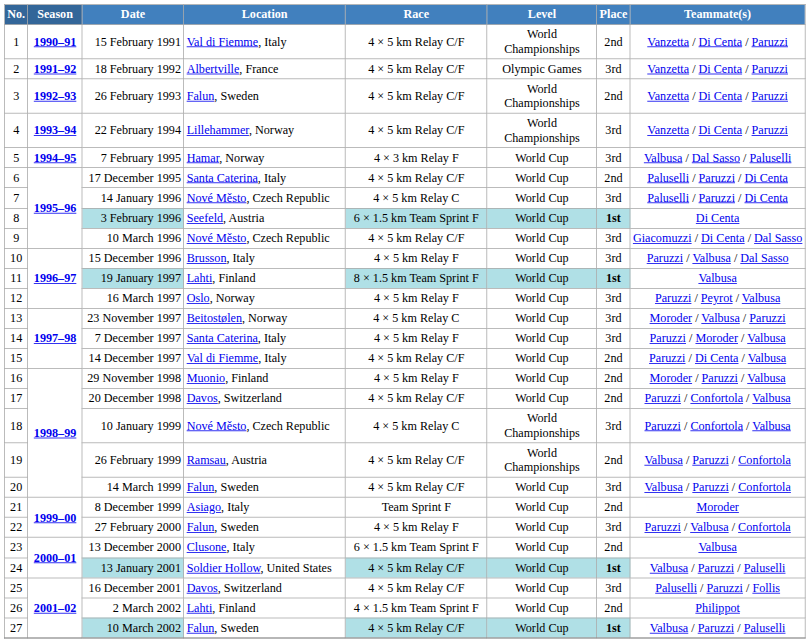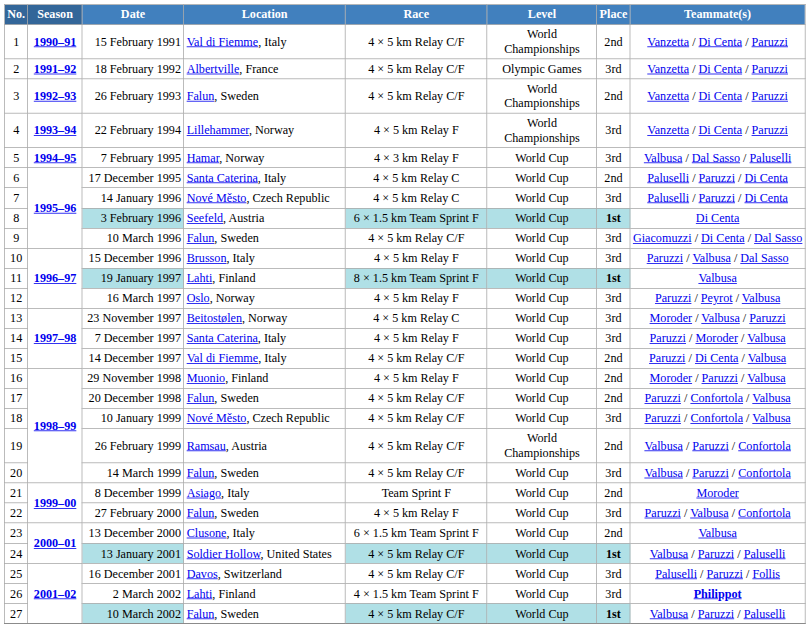22 February 1994 | Race: 4 × 5 km Relay C/F -> 4 × 5 km Relay F
17 December 1995 | Race: 4 × 5 km Relay C/F -> 4 × 5 km Relay C
10 March 1996 | Location: Nové Město, Czech Republic -> Falun, Sweden
20 December 1998 | Location: Davos, Switzerland -> Falun, Sweden
10 January 1999 | Race: 4 × 5 km Relay C -> 4 × 5 km Relay C/F
10 January 1999 | Level: World Championships -> World Cup
2 March 2002 | Place: 2nd -> 3rd
2 March 2002 | Teammate(s): normal -> bold
